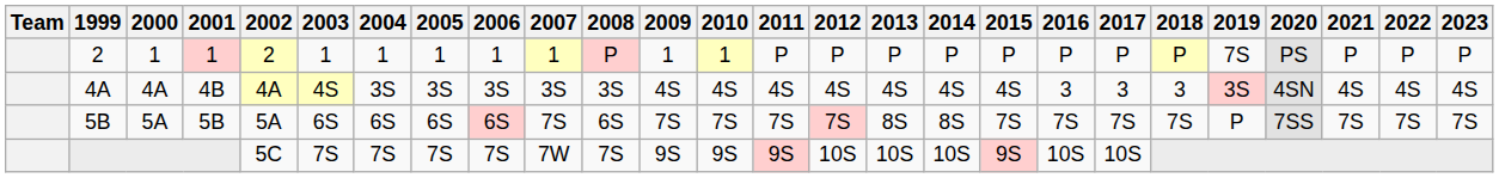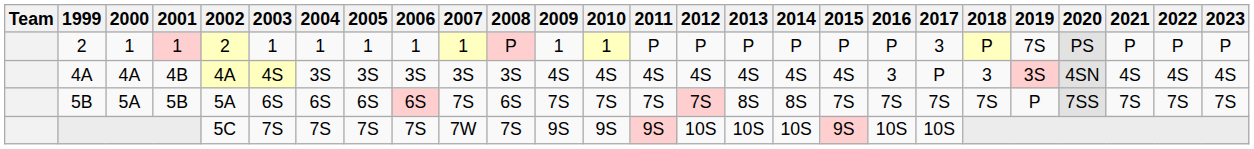row 2 | 2017: P -> 3
row 3 | 2017: 3 -> P
